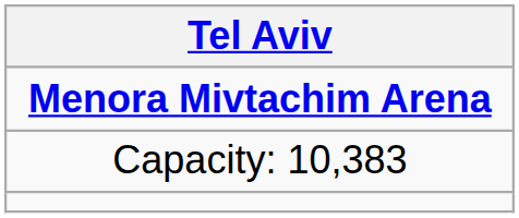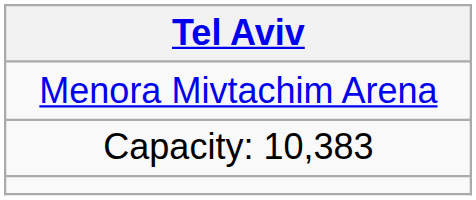row 2 | column 1: bold -> normal
